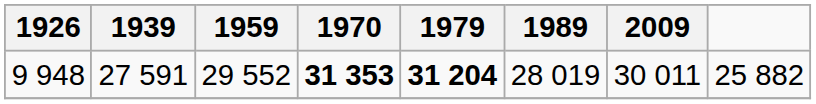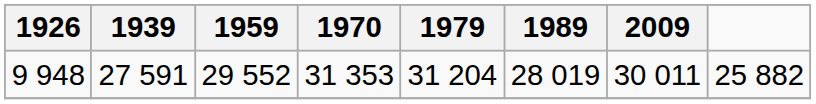9 948 | 1970: bold -> normal
9 948 | 1979: bold -> normal
